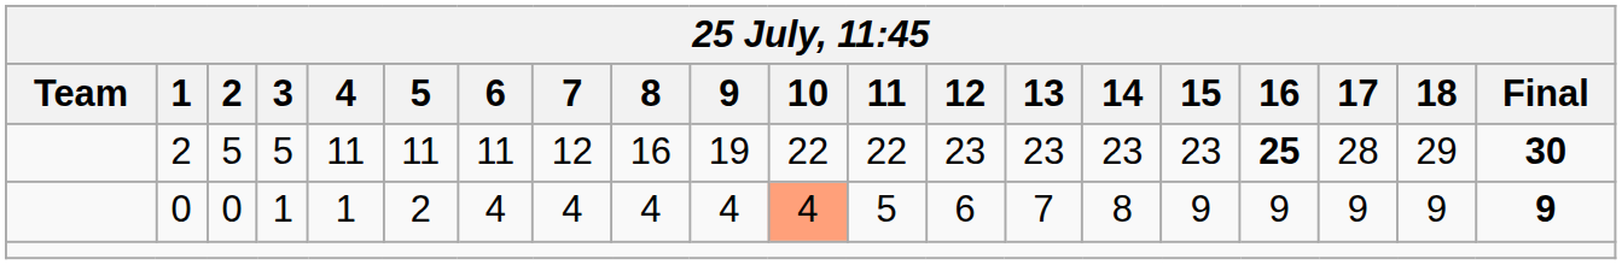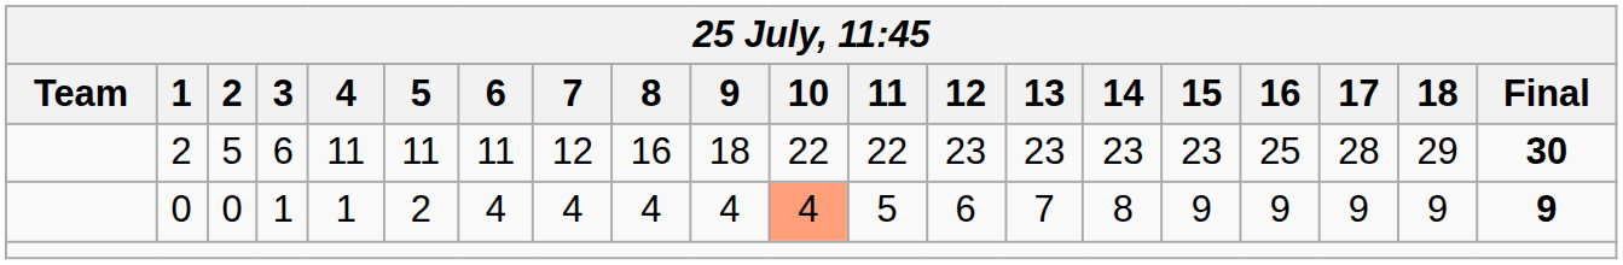row 3 | 3: 5 -> 6
row 3 | 9: 19 -> 18
row 3 | 16: bold -> normal
